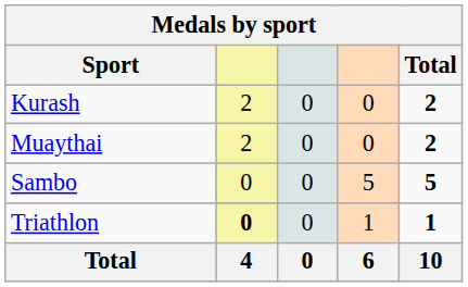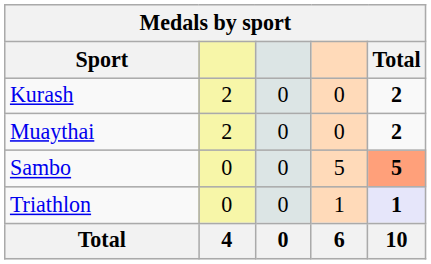Sambo | Total: no background -> lightsalmon background
Triathlon | column 2: bold -> normal
Triathlon | Total: no background -> lavender background
